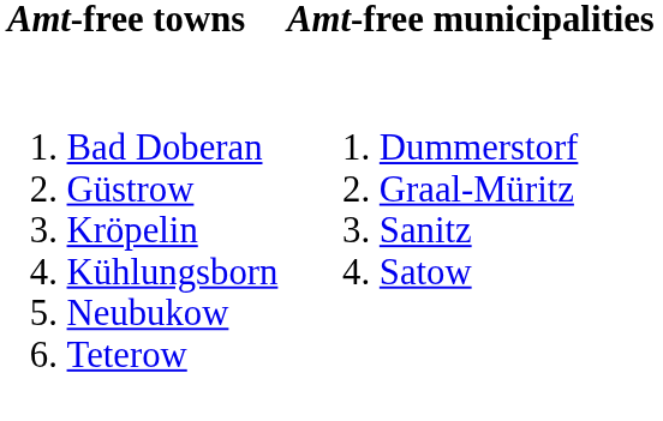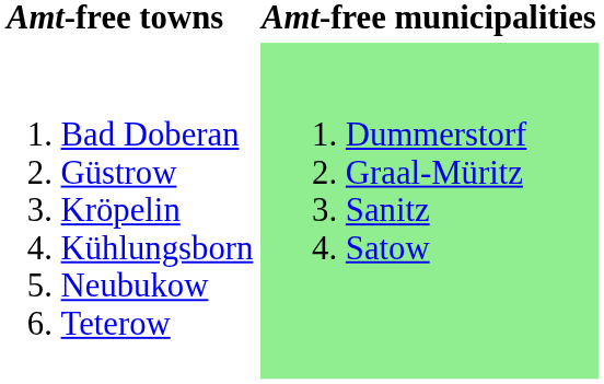Bad Doberan Güstrow Kröpelin Kühlungsborn Neubukow Teterow | Amt-free municipalities: no background -> lightgreen background
